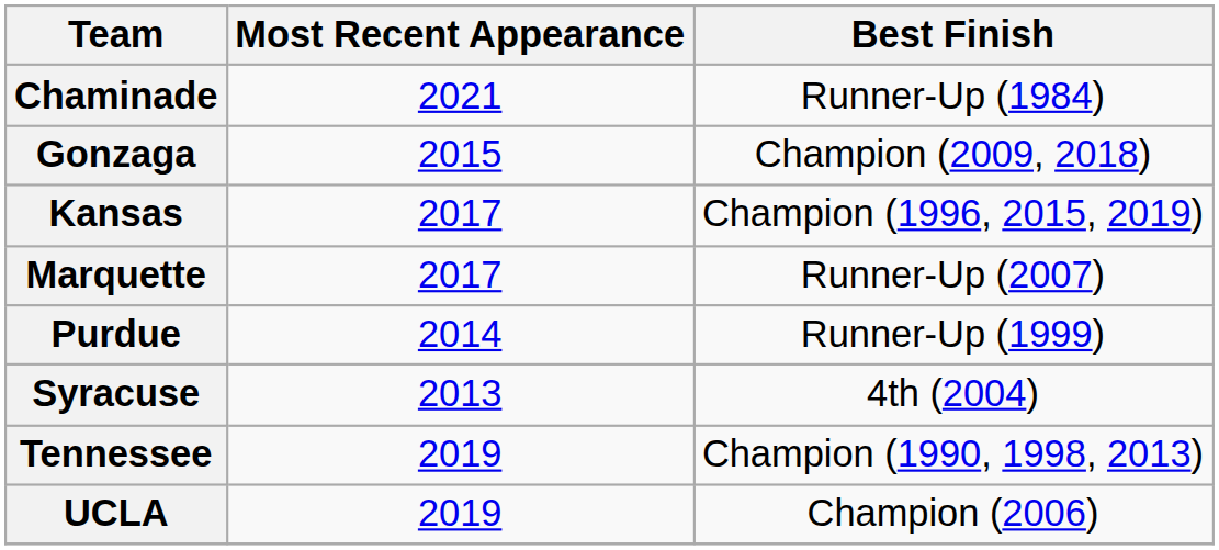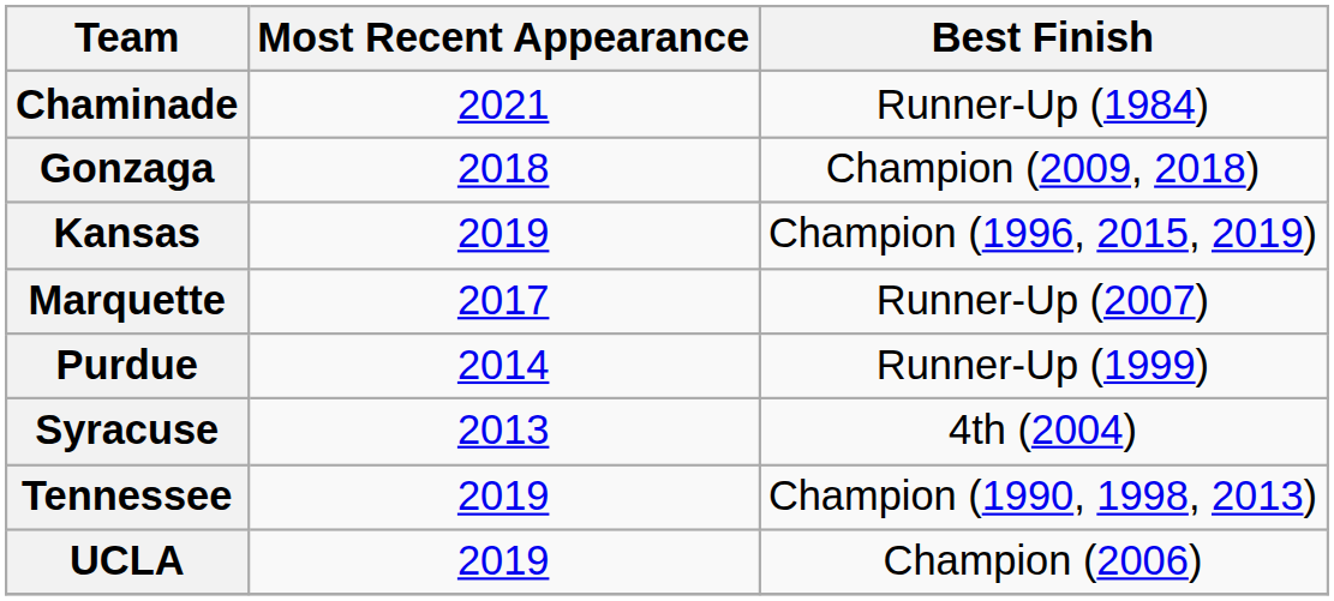Gonzaga | Most Recent Appearance: 2015 -> 2018
Kansas | Most Recent Appearance: 2017 -> 2019
